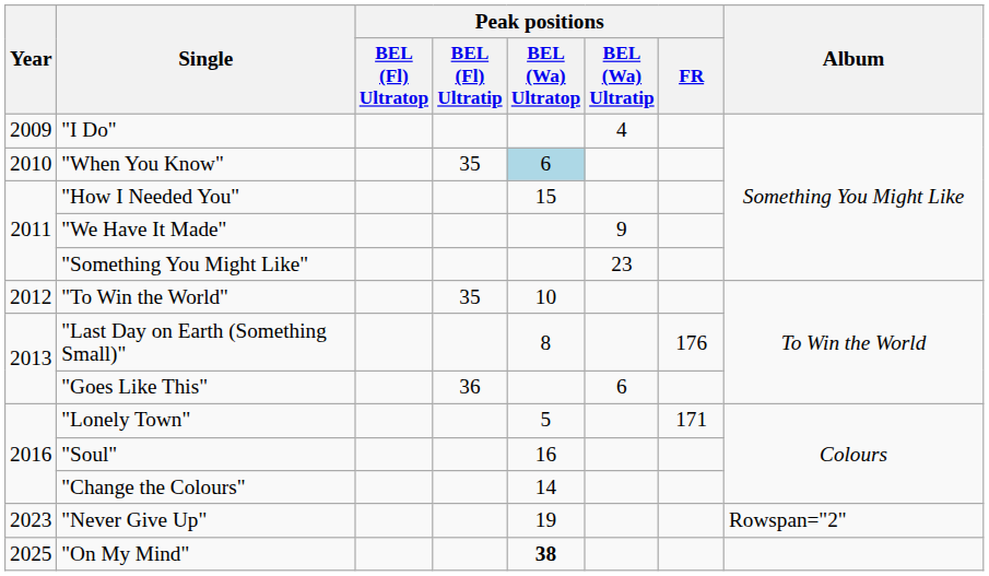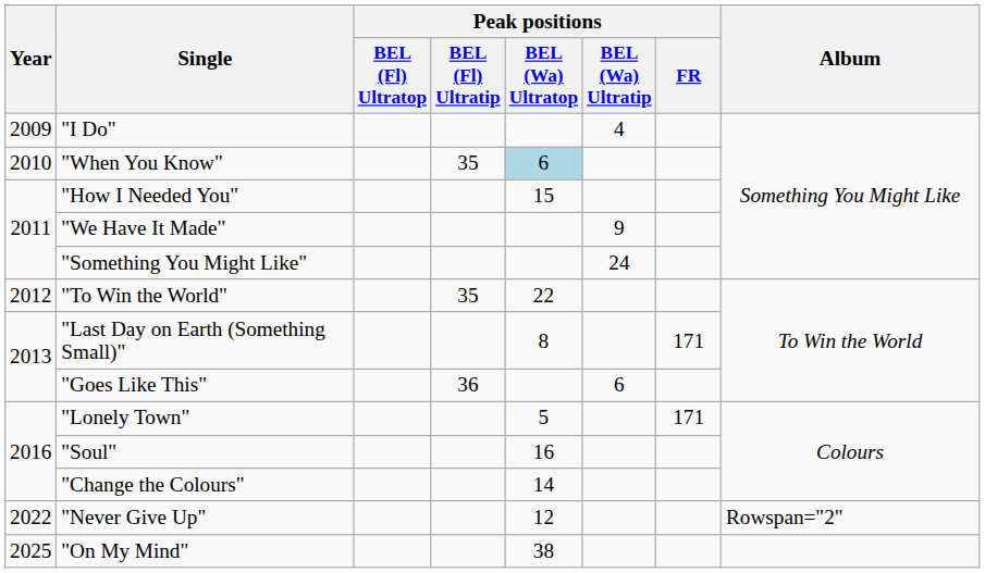"Something You Might Like" | Peak positions / BEL (Wa) Ultratip: 23 -> 24
"To Win the World" | Peak positions / BEL (Wa) Ultratop: 10 -> 22
"Last Day on Earth (Something Small)" | Peak positions / FR: 176 -> 171
"Never Give Up" | Year: 2023 -> 2022
"Never Give Up" | Peak positions / BEL (Wa) Ultratop: 19 -> 12
"On My Mind" | Peak positions / BEL (Wa) Ultratop: bold -> normal
